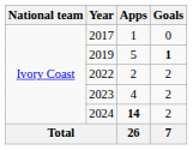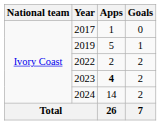2019 | Goals: bold -> normal
2023 | Apps: normal -> bold
2024 | Apps: bold -> normal
